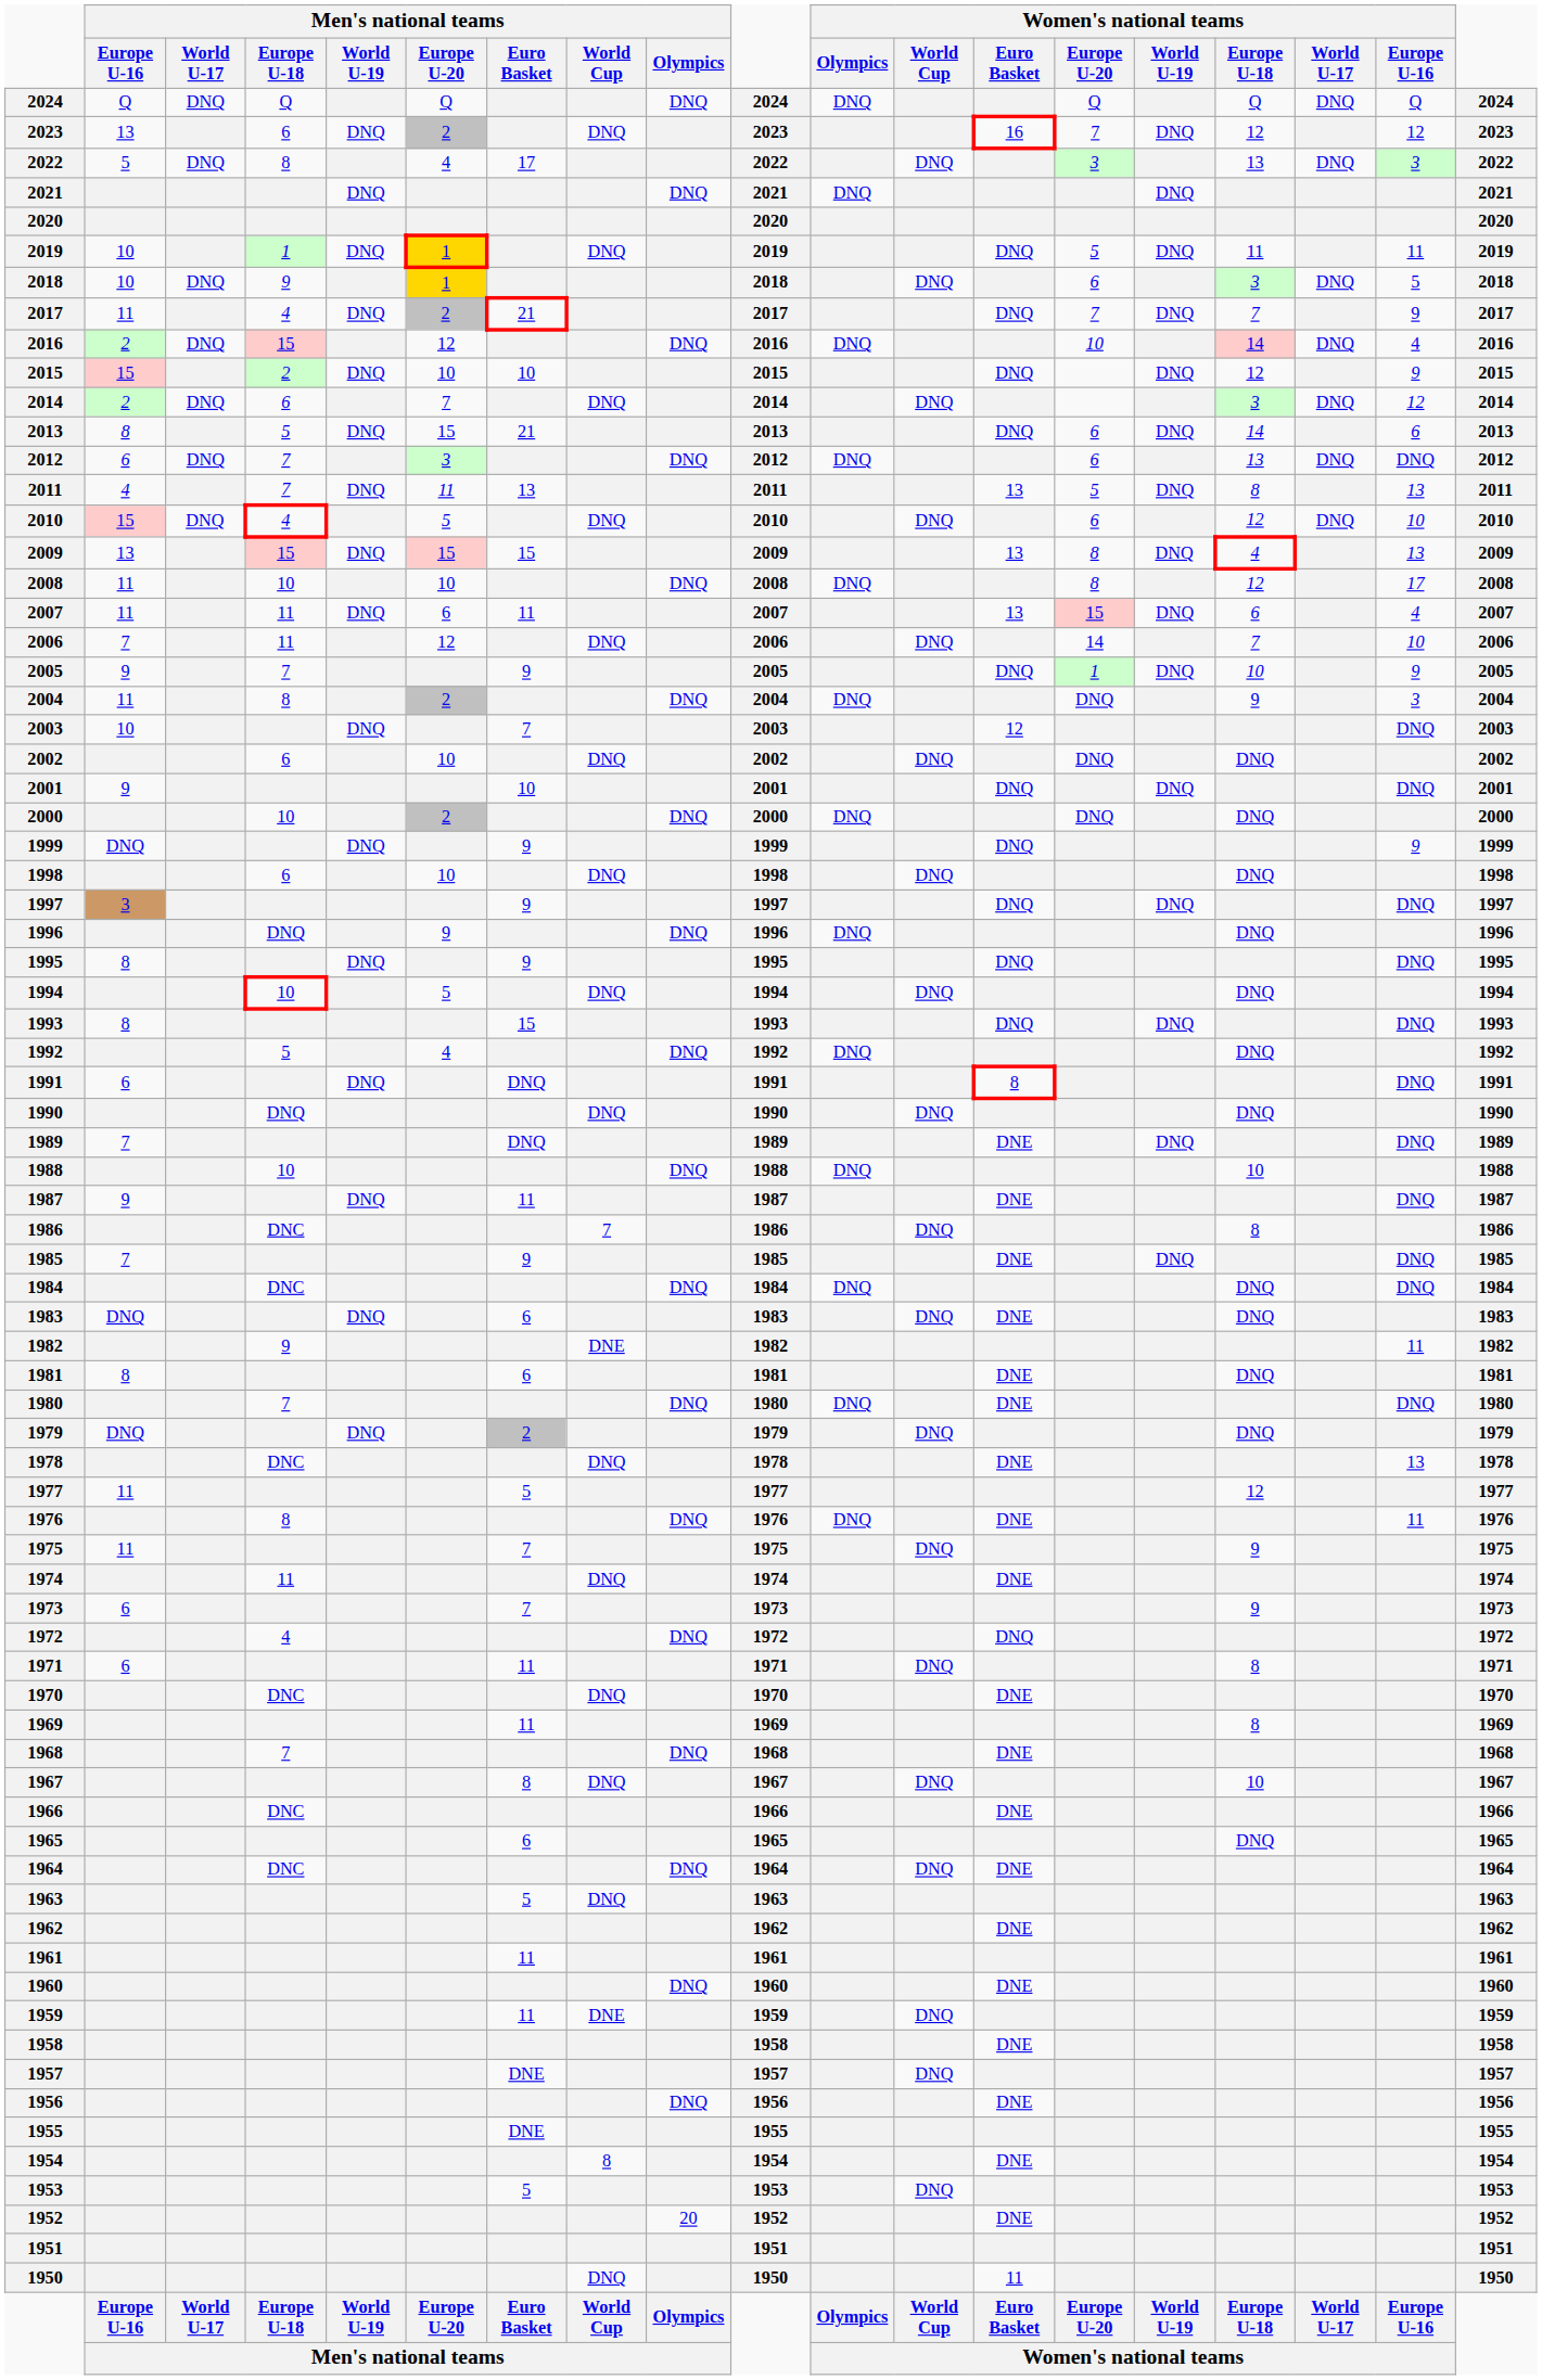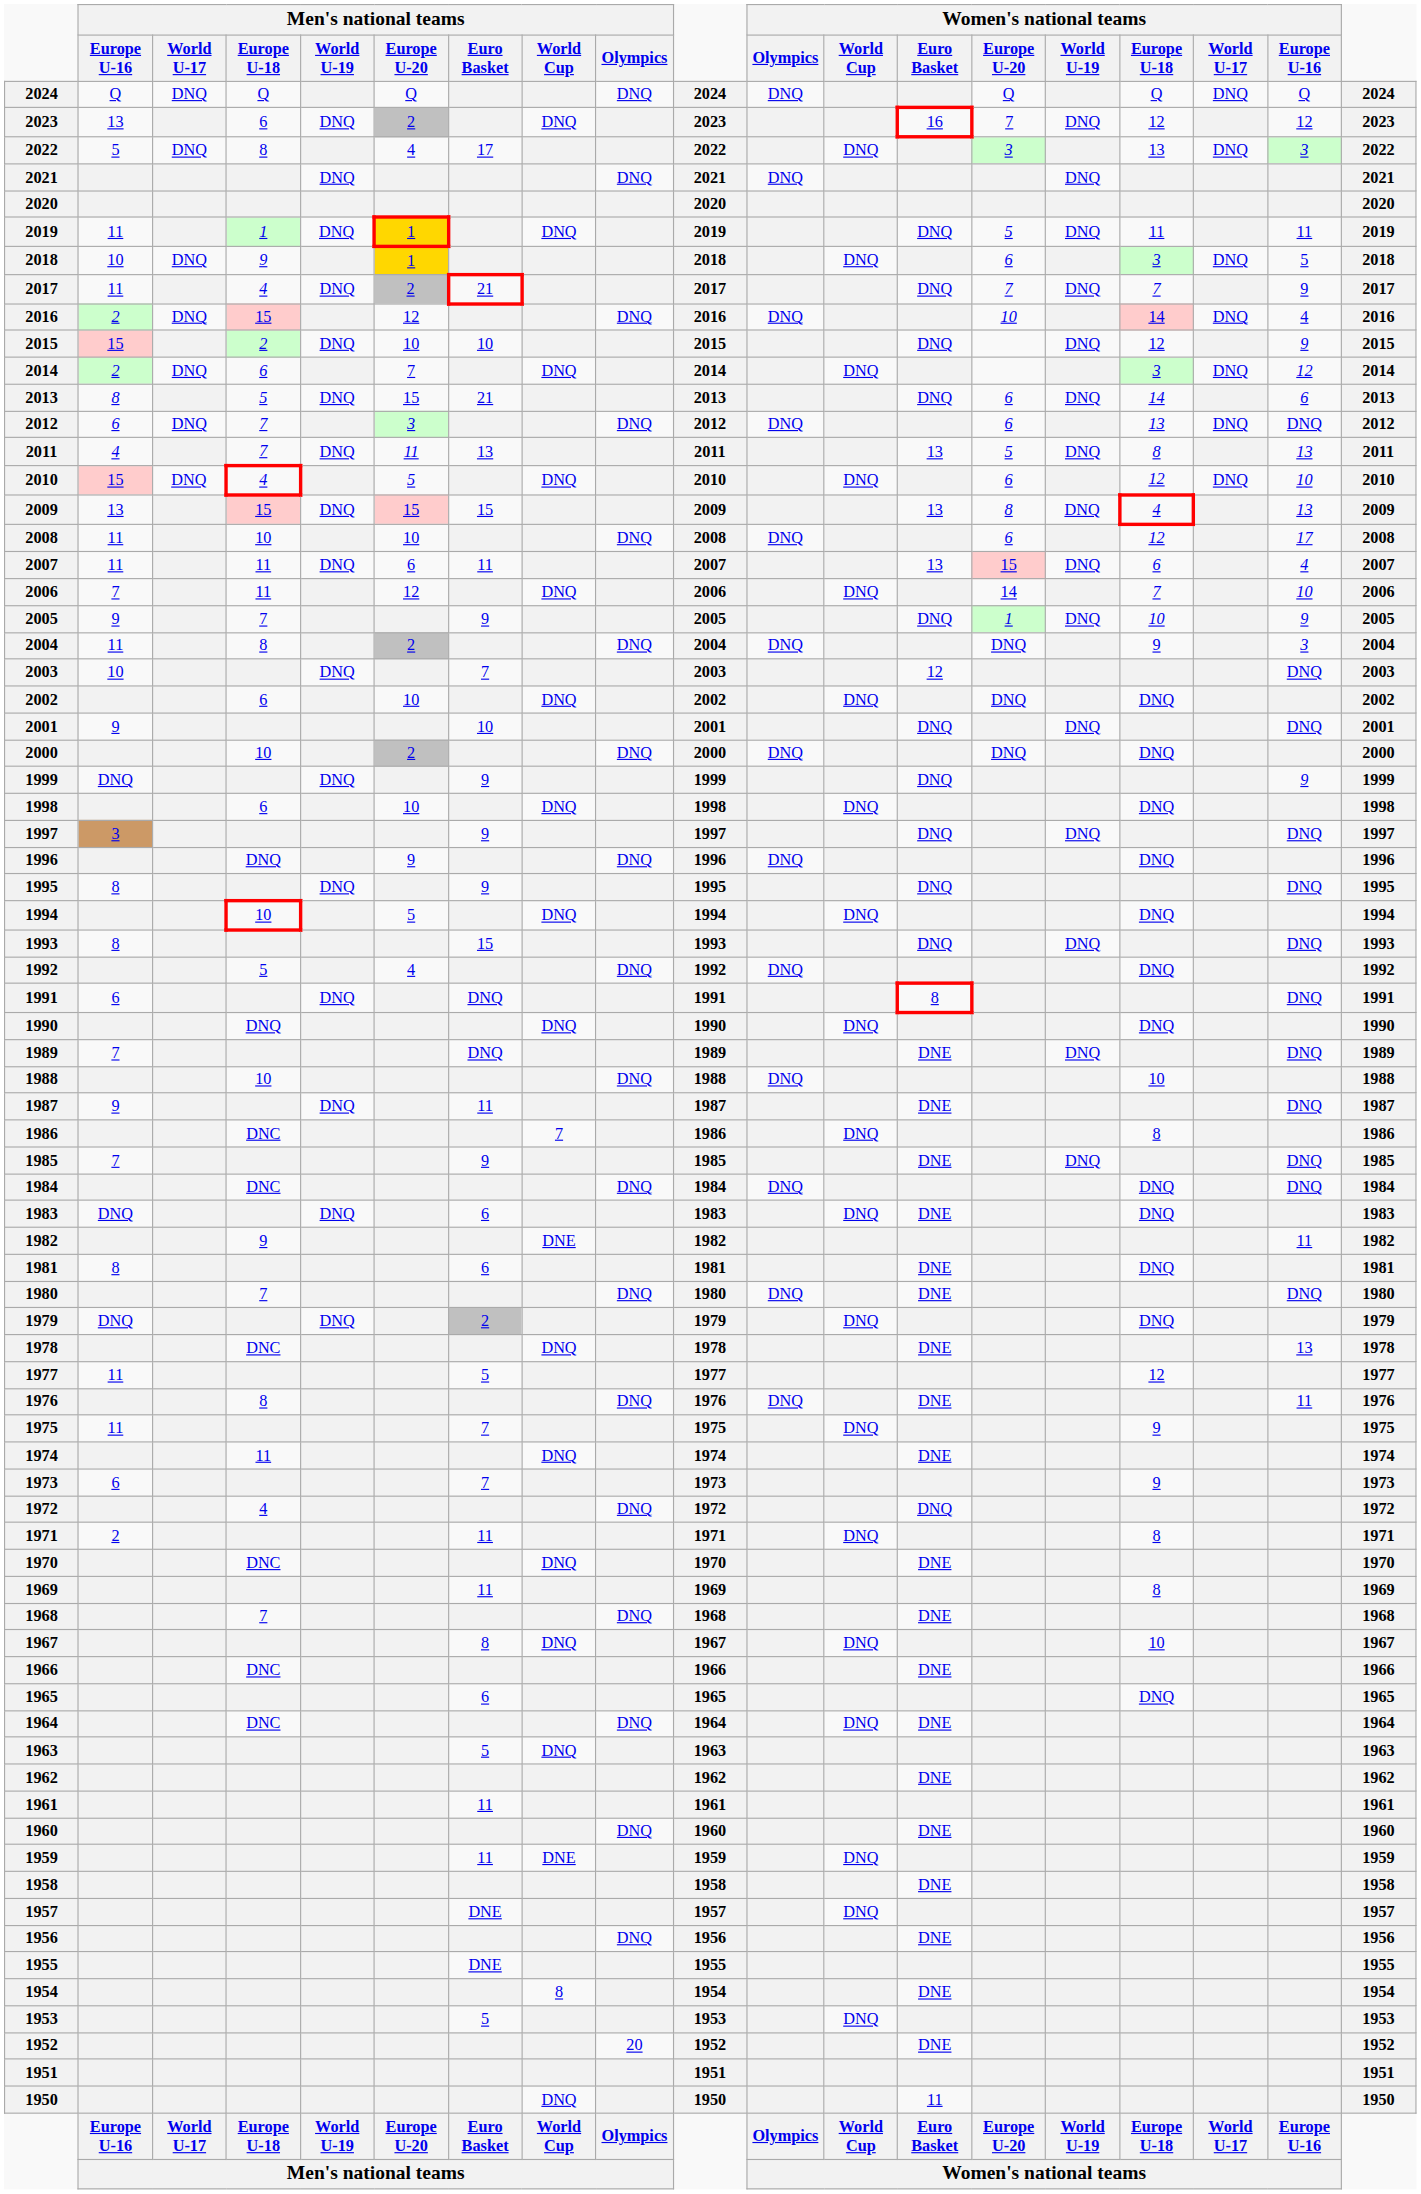row 8 | Men's national teams / Europe U-16: 10 -> 11
row 19 | Women's national teams / Europe U-20: 8 -> 6
row 56 | Men's national teams / Europe U-16: 6 -> 2
